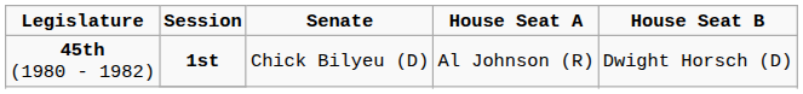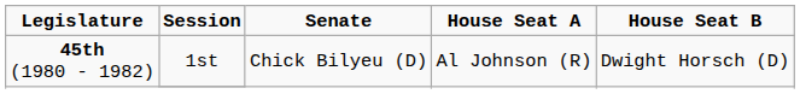45th (1980 - 1982) / 1st | Session: bold -> normal
